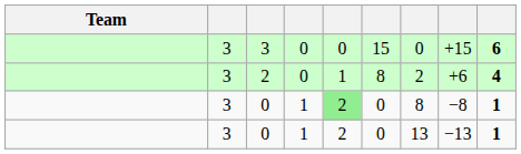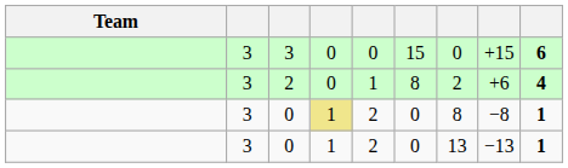row 4 | column 4: no background -> khaki background
row 4 | column 5: lightgreen background -> no background
